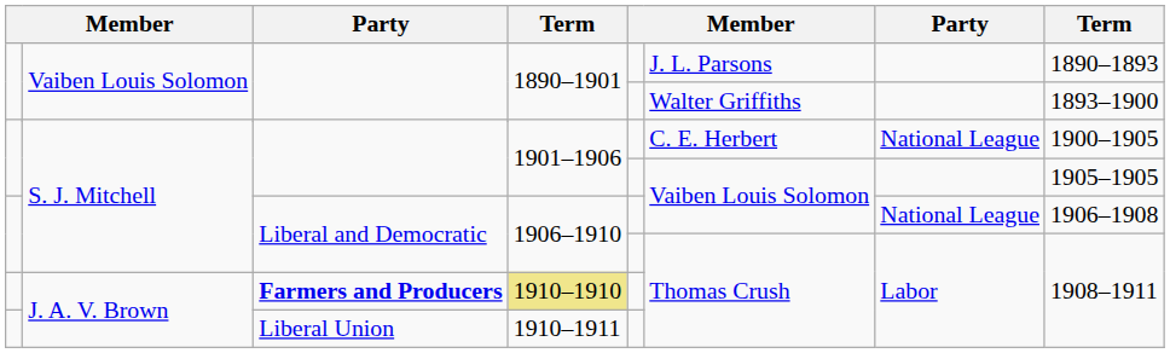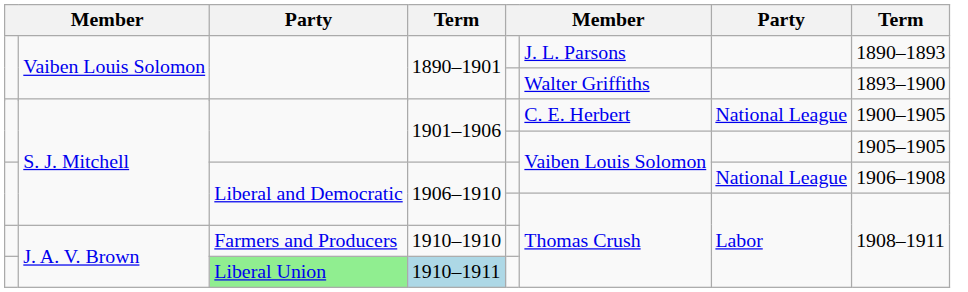1910–1910 | column 3: bold -> normal
1910–1910 | column 4: khaki background -> no background
1910–1911 | column 3: no background -> lightgreen background
1910–1911 | column 4: no background -> lightblue background
